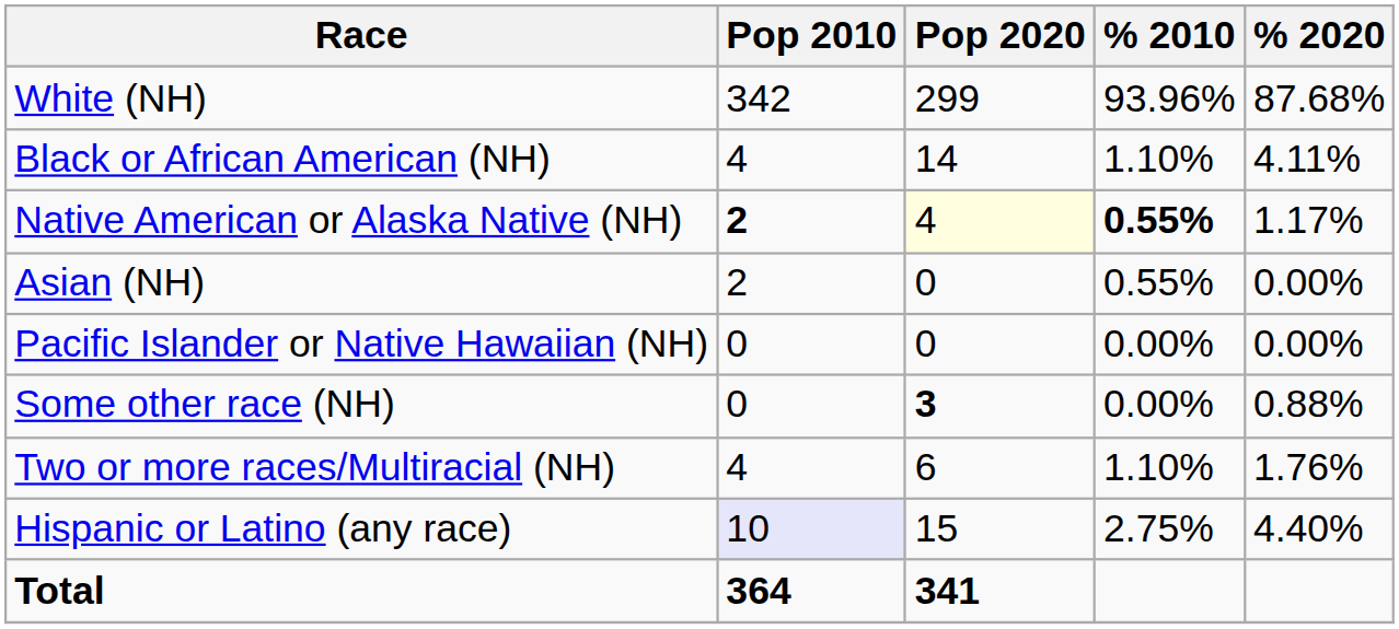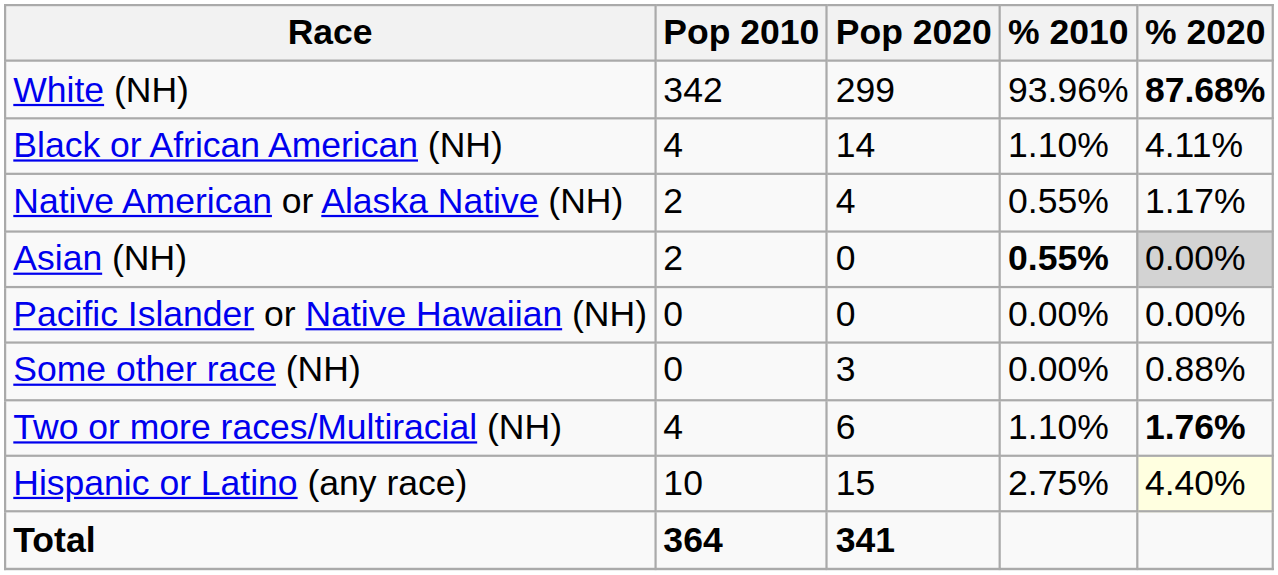White (NH) | % 2020: normal -> bold
Native American or Alaska Native (NH) | Pop 2010: bold -> normal
Native American or Alaska Native (NH) | Pop 2020: lightyellow background -> no background
Native American or Alaska Native (NH) | % 2010: bold -> normal
Asian (NH) | % 2010: normal -> bold
Asian (NH) | % 2020: no background -> lightgrey background
Some other race (NH) | Pop 2020: bold -> normal
Two or more races/Multiracial (NH) | % 2020: normal -> bold
Hispanic or Latino (any race) | Pop 2010: lavender background -> no background
Hispanic or Latino (any race) | % 2020: no background -> lightyellow background
